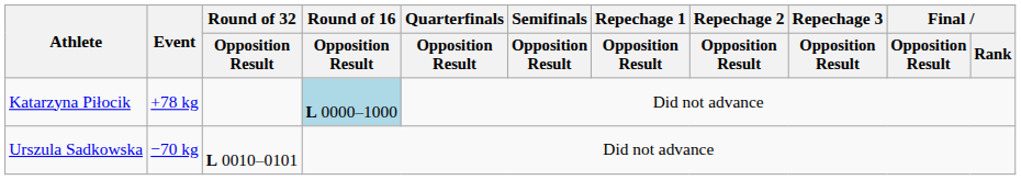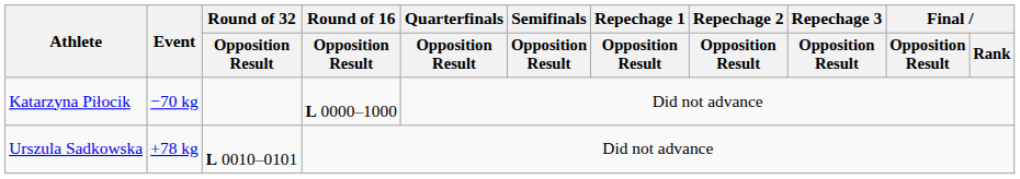Katarzyna Piłocik | Event: +78 kg -> −70 kg
Katarzyna Piłocik | Round of 16 / Opposition Result: lightblue background -> no background
Urszula Sadkowska | Event: −70 kg -> +78 kg
